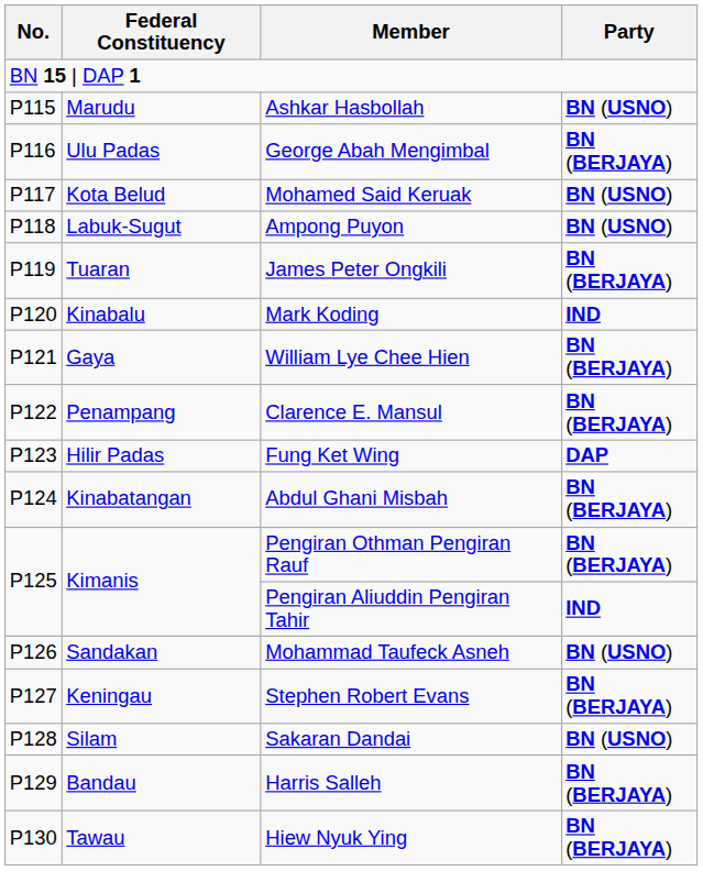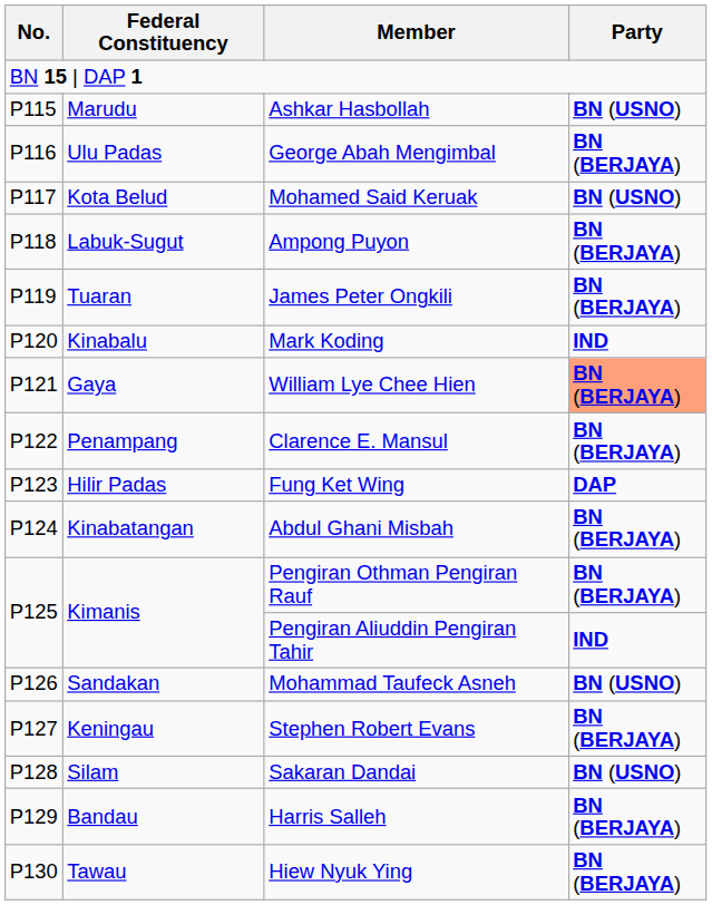Ampong Puyon | Party: BN (USNO) -> BN (BERJAYA)
William Lye Chee Hien | Party: no background -> lightsalmon background
